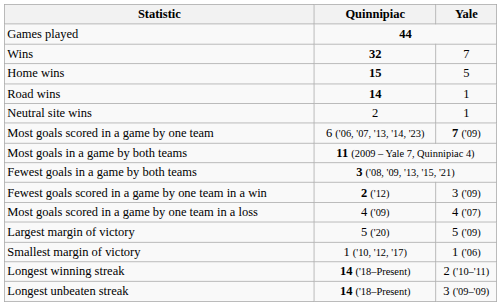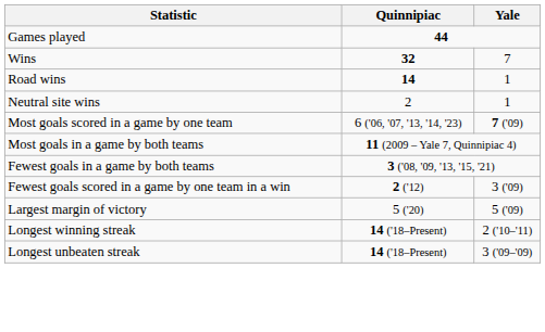- row: Home wins | 15 | 5
- row: Most goals scored in a game by one team in a loss | 4 ('09) | 4 ('07)
- row: Smallest margin of victory | 1 ('10, '12, '17) | 1 ('06)
